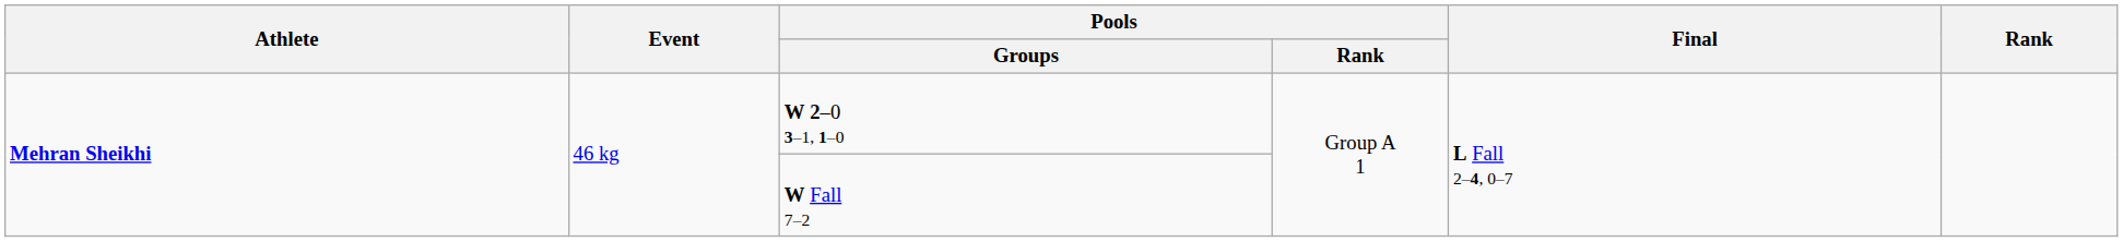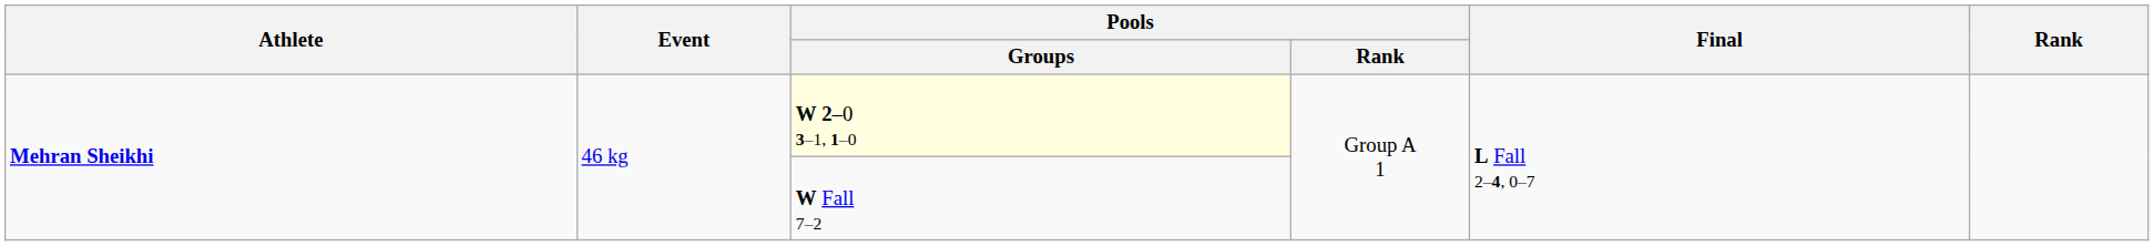W 2–0 3–1, 1–0 | Pools / Groups: no background -> lightyellow background
